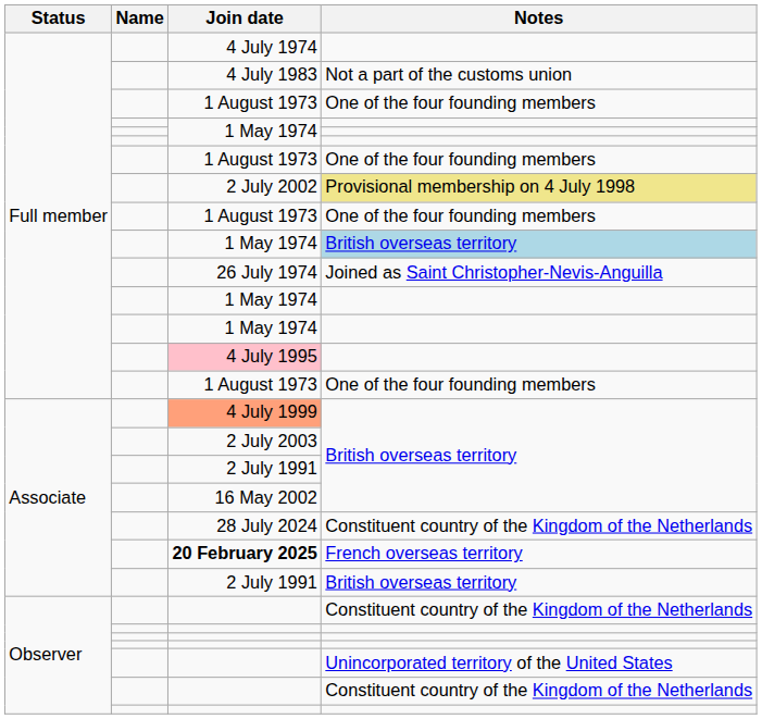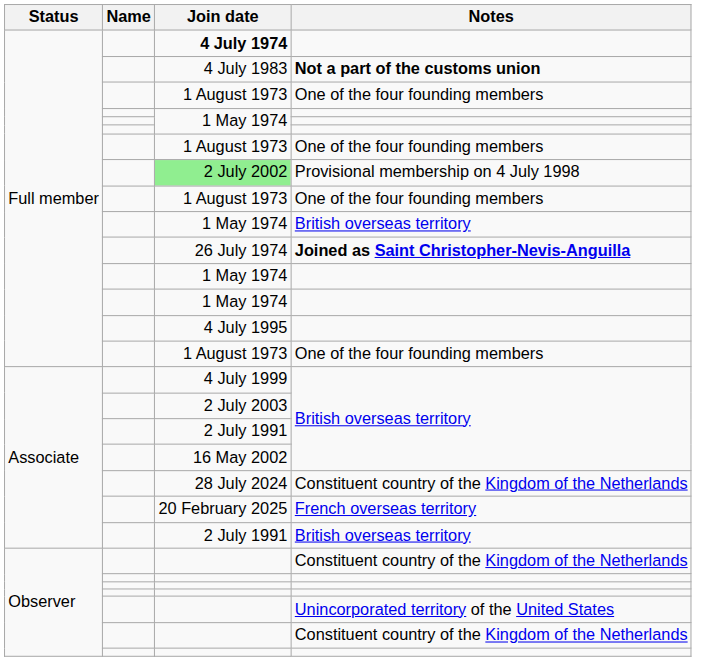4 July 1974 | Join date: normal -> bold
4 July 1983 | Notes: normal -> bold
2 July 2002 | Join date: no background -> lightgreen background
2 July 2002 | Notes: khaki background -> no background
1 May 1974 / British overseas territory | Notes: lightblue background -> no background
26 July 1974 | Notes: normal -> bold
4 July 1995 | Join date: pink background -> no background
4 July 1999 | Join date: lightsalmon background -> no background
20 February 2025 | Join date: bold -> normal
